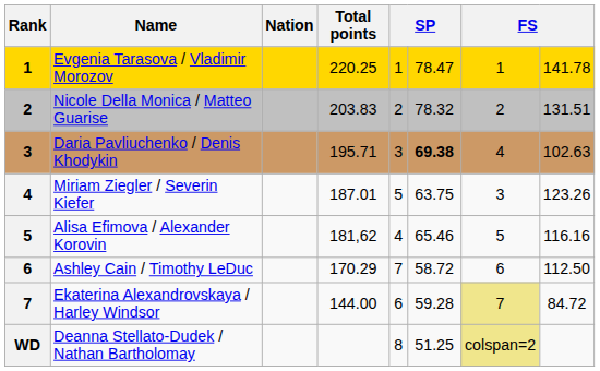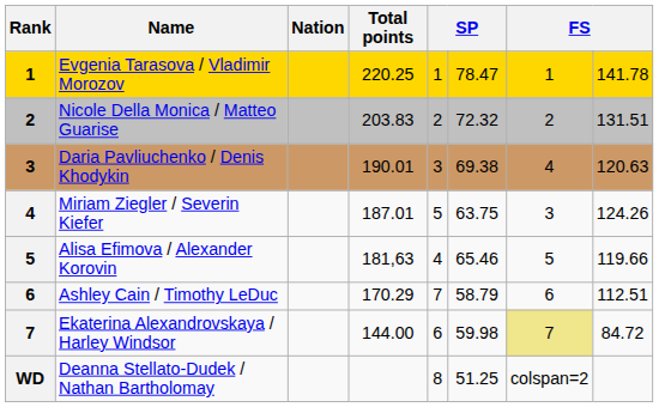Nicole Della Monica / Matteo Guarise | column 6: 78.32 -> 72.32
Daria Pavliuchenko / Denis Khodykin | Total points: 195.71 -> 190.01
Daria Pavliuchenko / Denis Khodykin | column 6: bold -> normal
Daria Pavliuchenko / Denis Khodykin | column 8: 102.63 -> 120.63
Miriam Ziegler / Severin Kiefer | column 8: 123.26 -> 124.26
Alisa Efimova / Alexander Korovin | Total points: 181,62 -> 181,63
Alisa Efimova / Alexander Korovin | column 8: 116.16 -> 119.66
Ashley Cain / Timothy LeDuc | column 6: 58.72 -> 58.79
Ashley Cain / Timothy LeDuc | column 8: 112.50 -> 112.51
Ekaterina Alexandrovskaya / Harley Windsor | column 6: 59.28 -> 59.98
Deanna Stellato-Dudek / Nathan Bartholomay | column 7: khaki background -> no background
